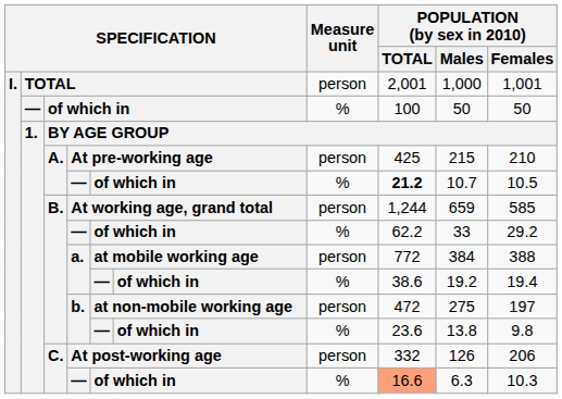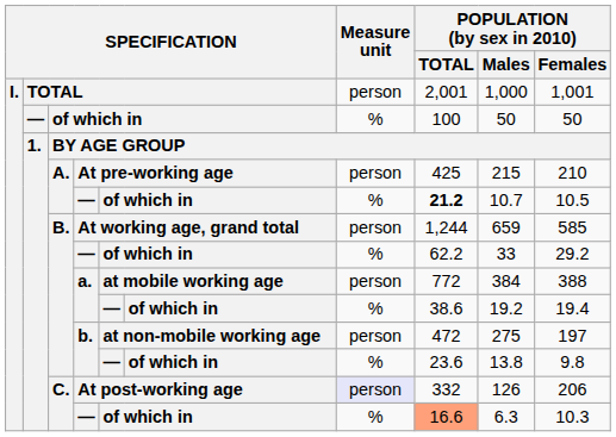At post-working age | Measure unit: no background -> lavender background
